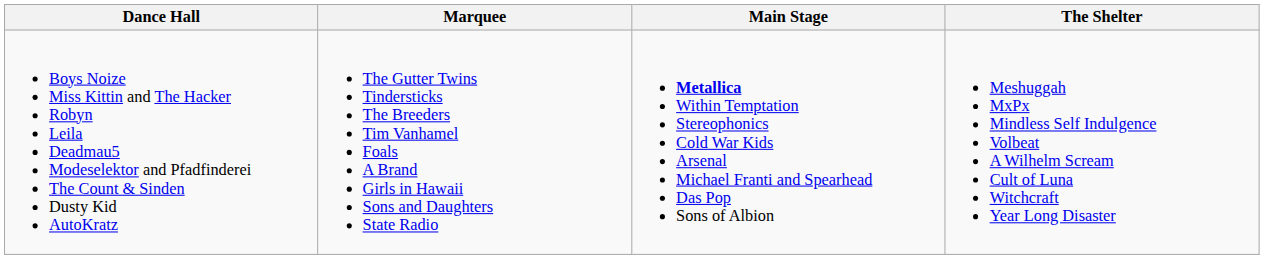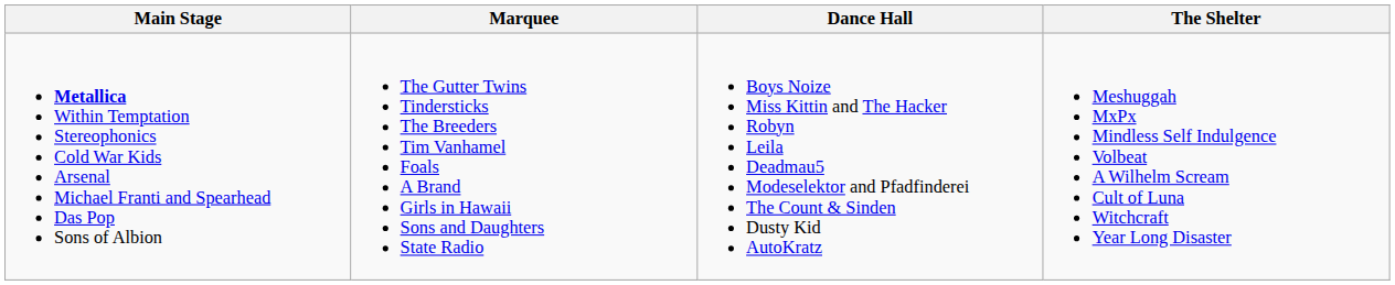columns swapped: Main Stage <-> Dance Hall
